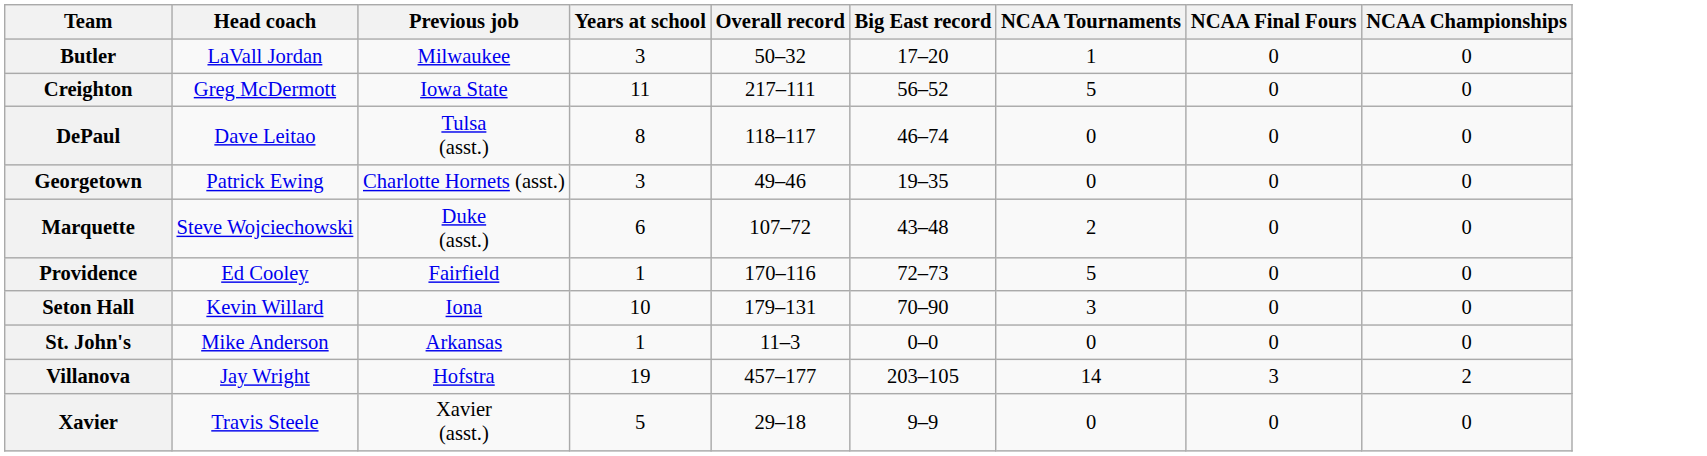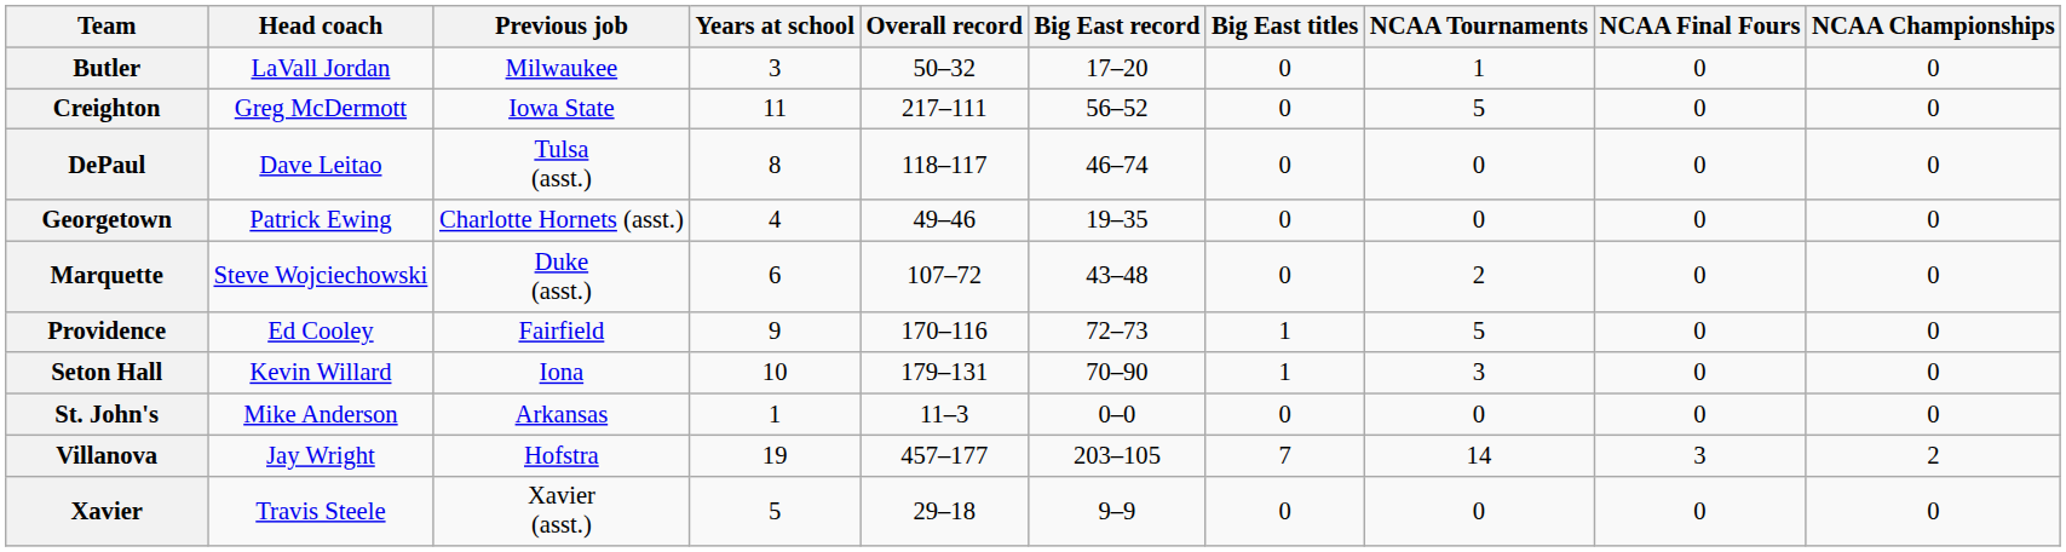+ column: Big East titles | 0 | 0 | 0 | 0 | 0 | 1 | 1 | 0 | 7 | 0
Georgetown | Years at school: 3 -> 4
Providence | Years at school: 1 -> 9
